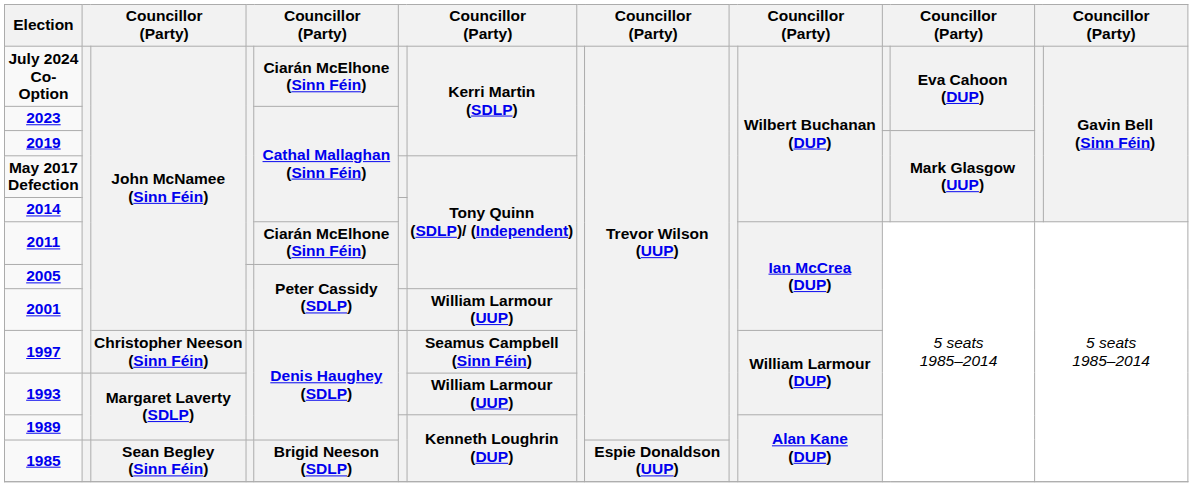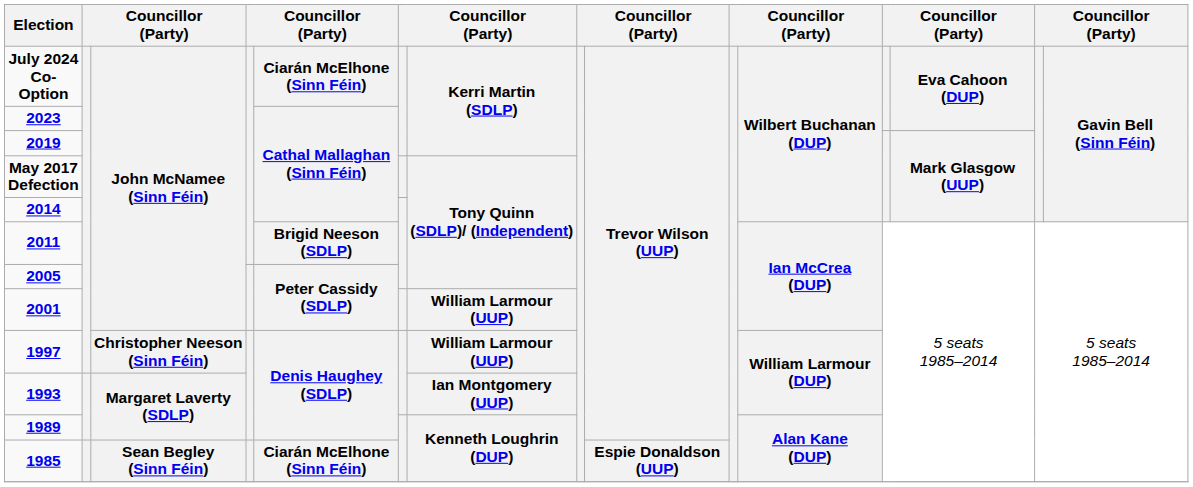2011 | column 5: Ciarán McElhone (Sinn Féin) -> Brigid Neeson (SDLP)
1997 | column 7: Seamus Campbell (Sinn Féin) -> William Larmour (UUP)
1993 | column 7: William Larmour (UUP) -> Ian Montgomery (UUP)
1985 | column 5: Brigid Neeson (SDLP) -> Ciarán McElhone (Sinn Féin)
